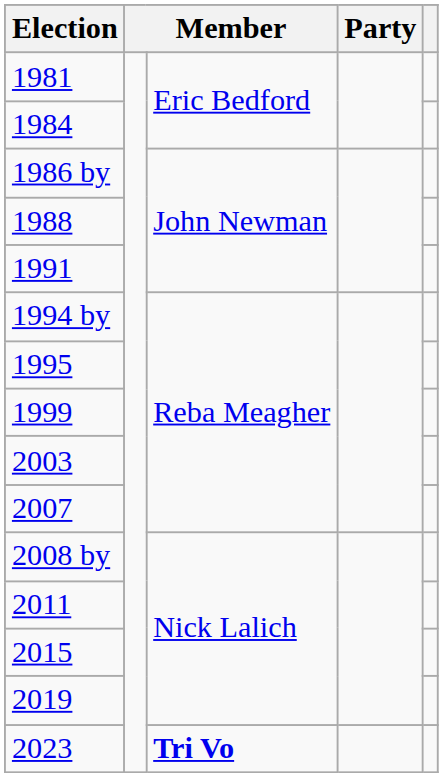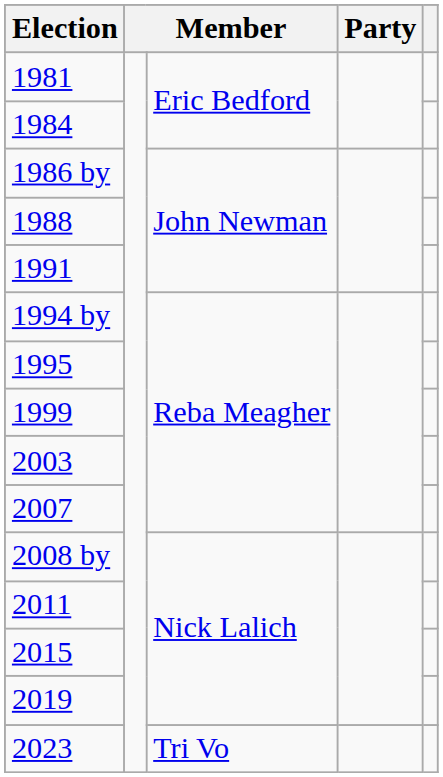2023 | column 3: bold -> normal
